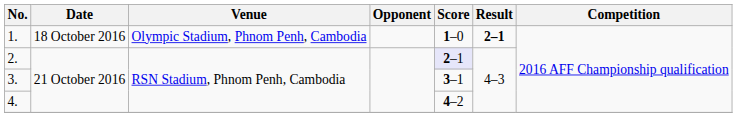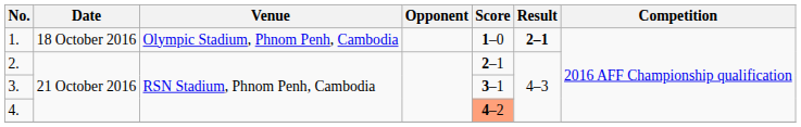2. | Score: lavender background -> no background
4. | Score: no background -> lightsalmon background
